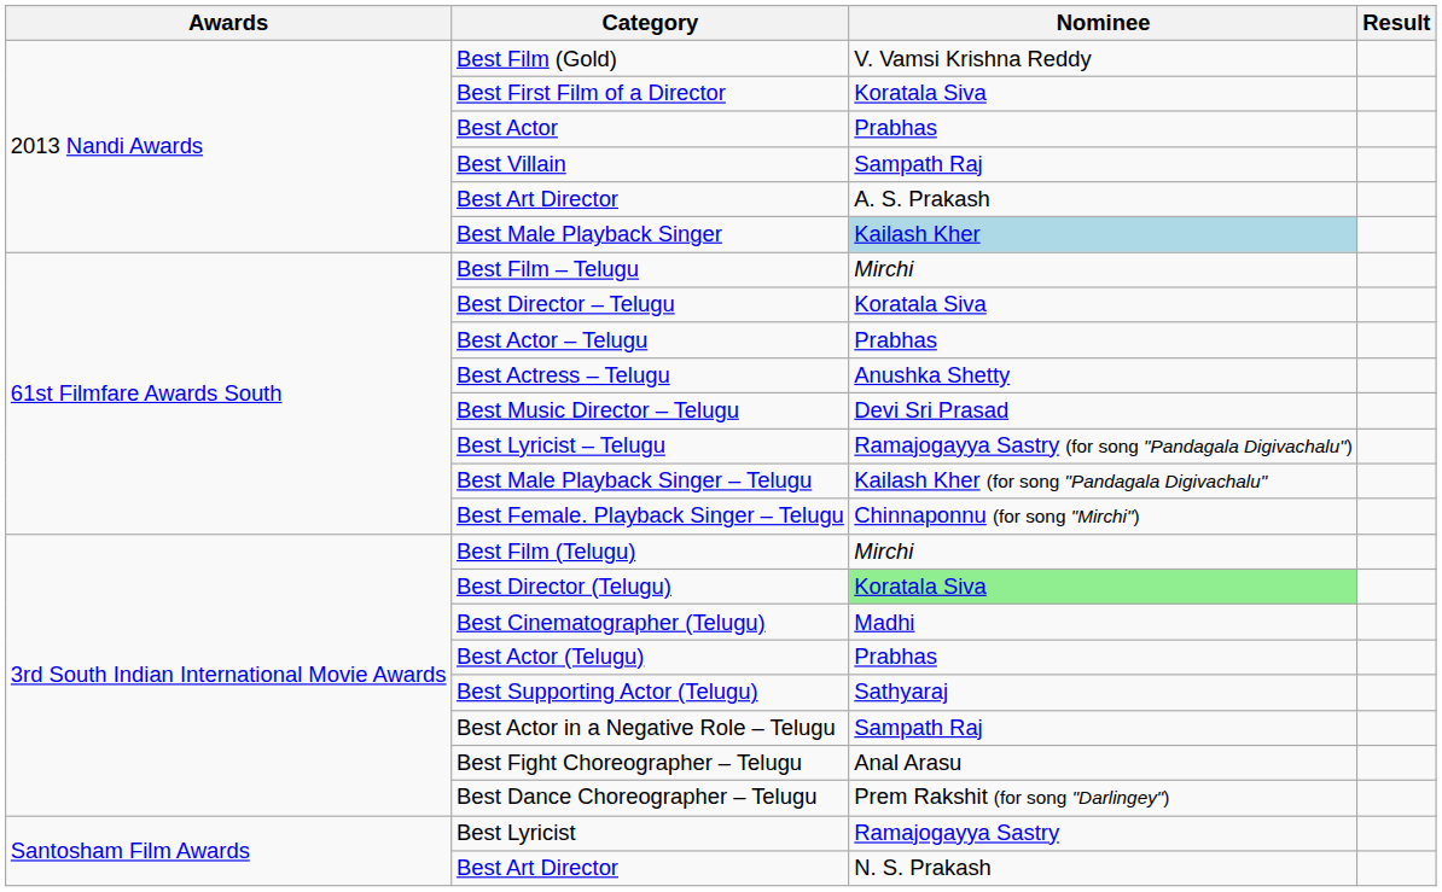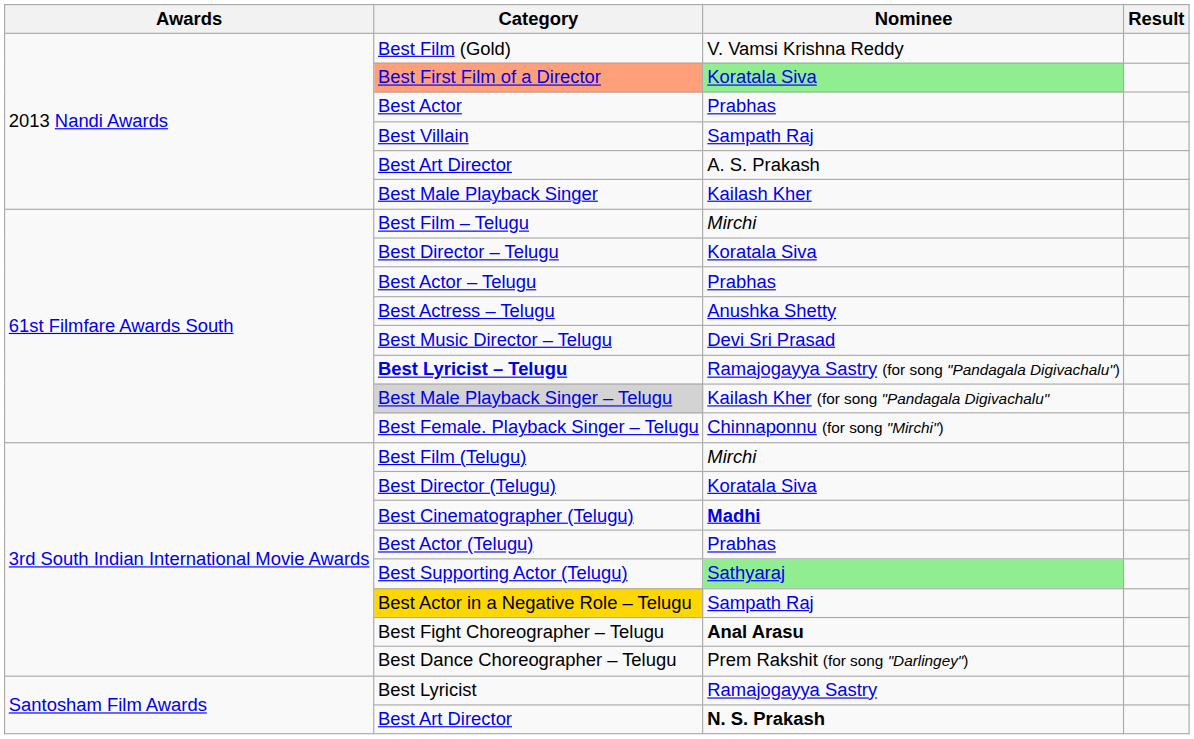Best First Film of a Director | Category: no background -> lightsalmon background
Best First Film of a Director | Nominee: no background -> lightgreen background
Best Male Playback Singer | Nominee: lightblue background -> no background
Best Lyricist – Telugu | Category: normal -> bold
Best Male Playback Singer – Telugu | Category: no background -> lightgrey background
Best Director (Telugu) | Nominee: lightgreen background -> no background
Best Cinematographer (Telugu) | Nominee: normal -> bold
Best Supporting Actor (Telugu) | Nominee: no background -> lightgreen background
Best Actor in a Negative Role – Telugu | Category: no background -> gold background
Best Fight Choreographer – Telugu | Nominee: normal -> bold
Best Art Director / N. S. Prakash | Nominee: normal -> bold
